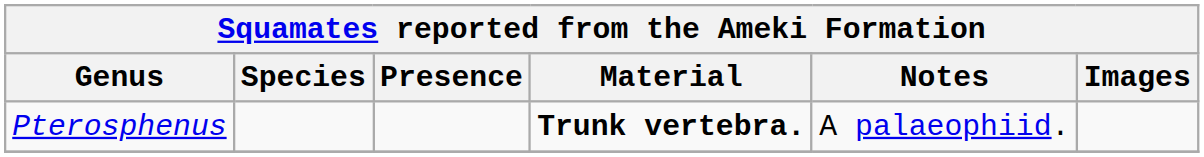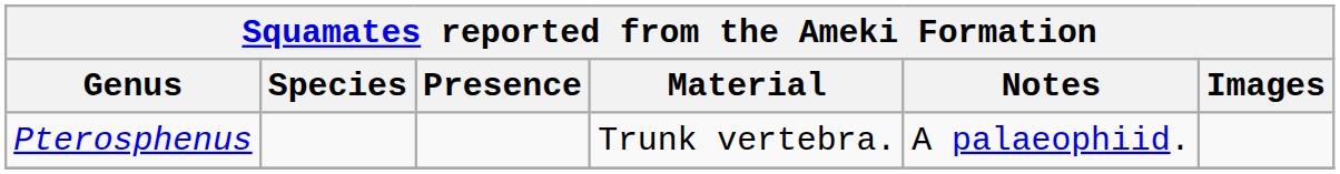Pterosphenus | Material: bold -> normal
